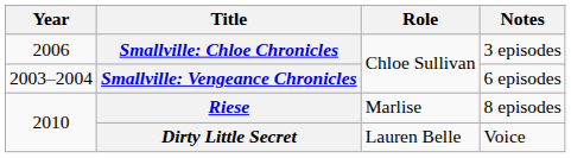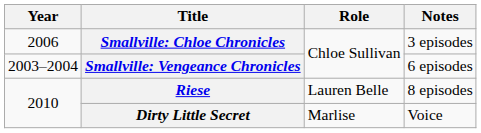Riese | Role: Marlise -> Lauren Belle
Dirty Little Secret | Role: Lauren Belle -> Marlise
